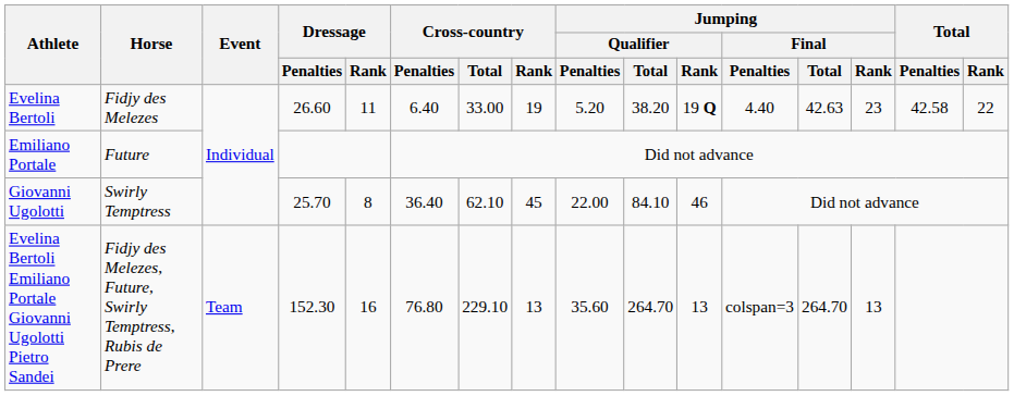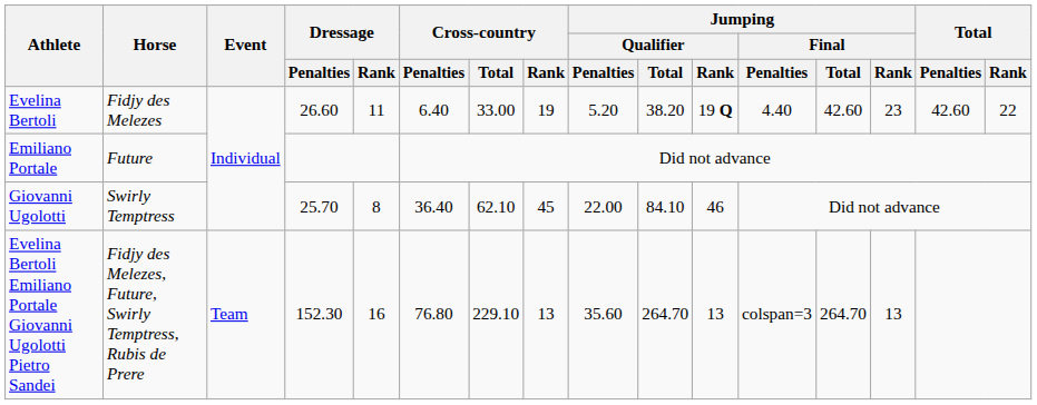Evelina Bertoli | Jumping / Final / Total: 42.63 -> 42.60
Evelina Bertoli | Total / Penalties: 42.58 -> 42.60
